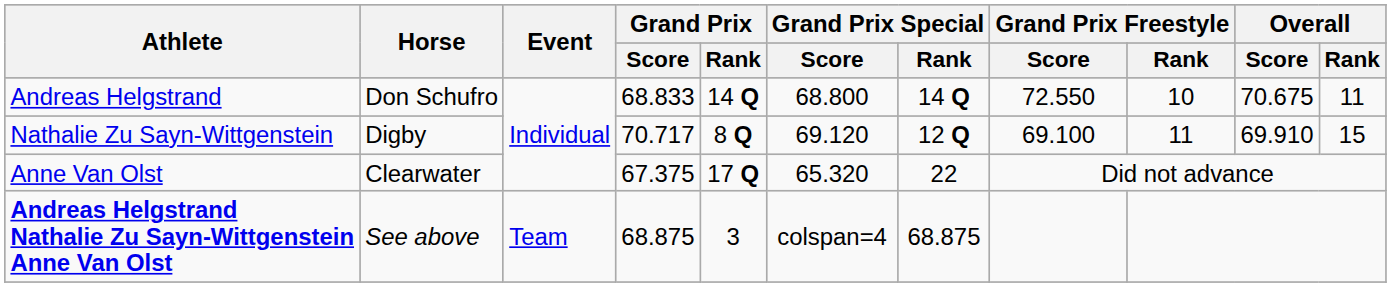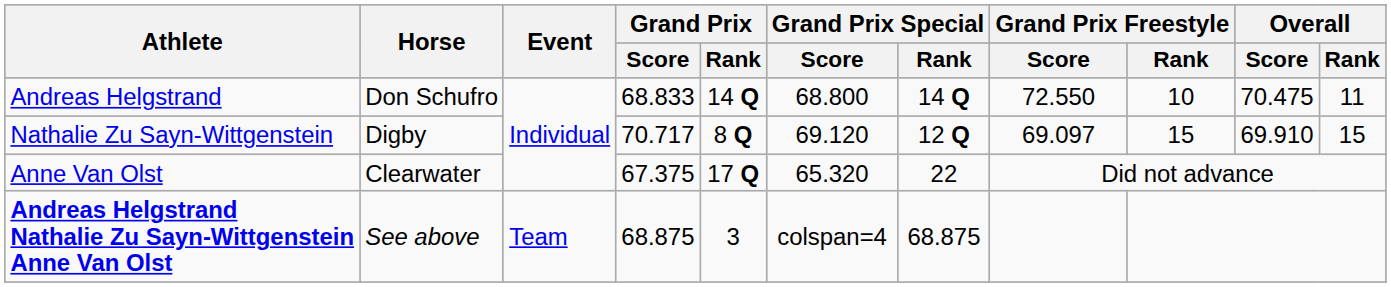Andreas Helgstrand | Overall / Score: 70.675 -> 70.475
Nathalie Zu Sayn-Wittgenstein | Grand Prix Freestyle / Score: 69.100 -> 69.097
Nathalie Zu Sayn-Wittgenstein | Grand Prix Freestyle / Rank: 11 -> 15
